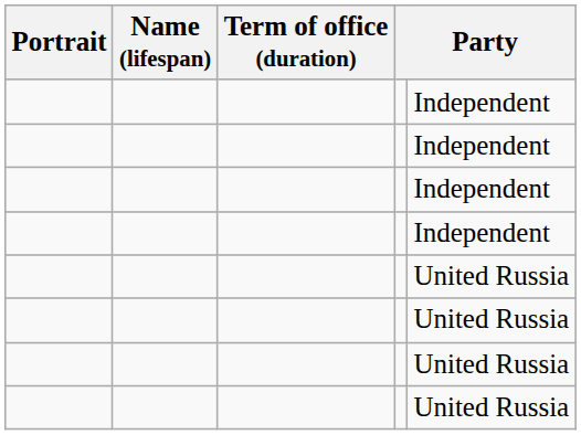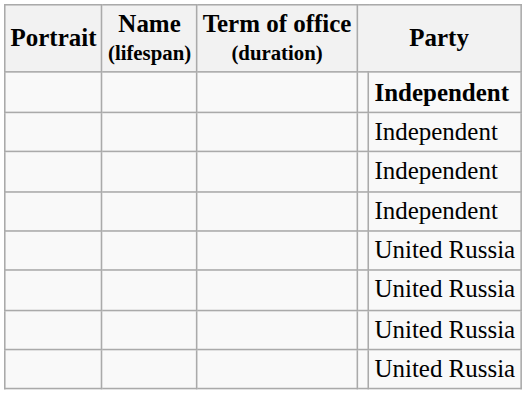row 2 | column 5: normal -> bold
